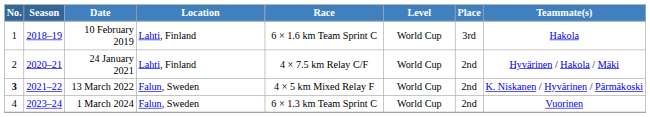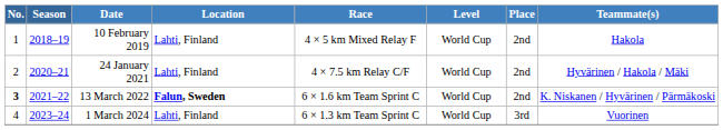10 February 2019 | Race: 6 × 1.6 km Team Sprint C -> 4 × 5 km Mixed Relay F
10 February 2019 | Place: 3rd -> 2nd
13 March 2022 | Location: normal -> bold
13 March 2022 | Race: 4 × 5 km Mixed Relay F -> 6 × 1.6 km Team Sprint C
1 March 2024 | Location: Falun, Sweden -> Lahti, Finland
1 March 2024 | Place: 2nd -> 3rd
